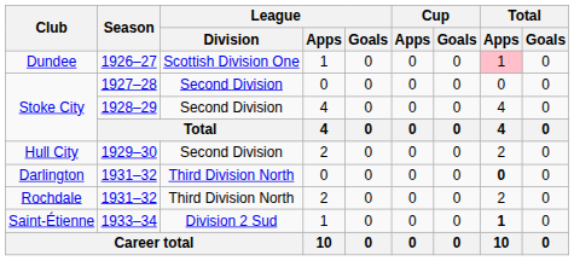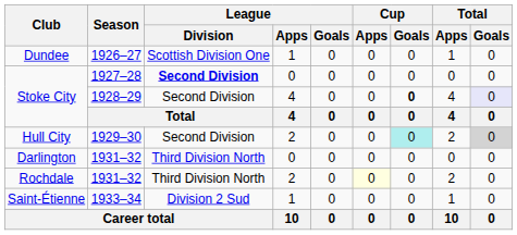Dundee | Total / Apps: pink background -> no background
Stoke City / 1927–28 | League / Division: normal -> bold
Stoke City / 1928–29 | Cup / Goals: normal -> bold
Stoke City / 1928–29 | Total / Goals: no background -> lavender background
Hull City | Cup / Goals: no background -> paleturquoise background
Hull City | Total / Goals: no background -> lightgrey background
Darlington | Total / Apps: bold -> normal
Rochdale | Cup / Apps: no background -> lightyellow background
Saint-Étienne | Total / Apps: bold -> normal
